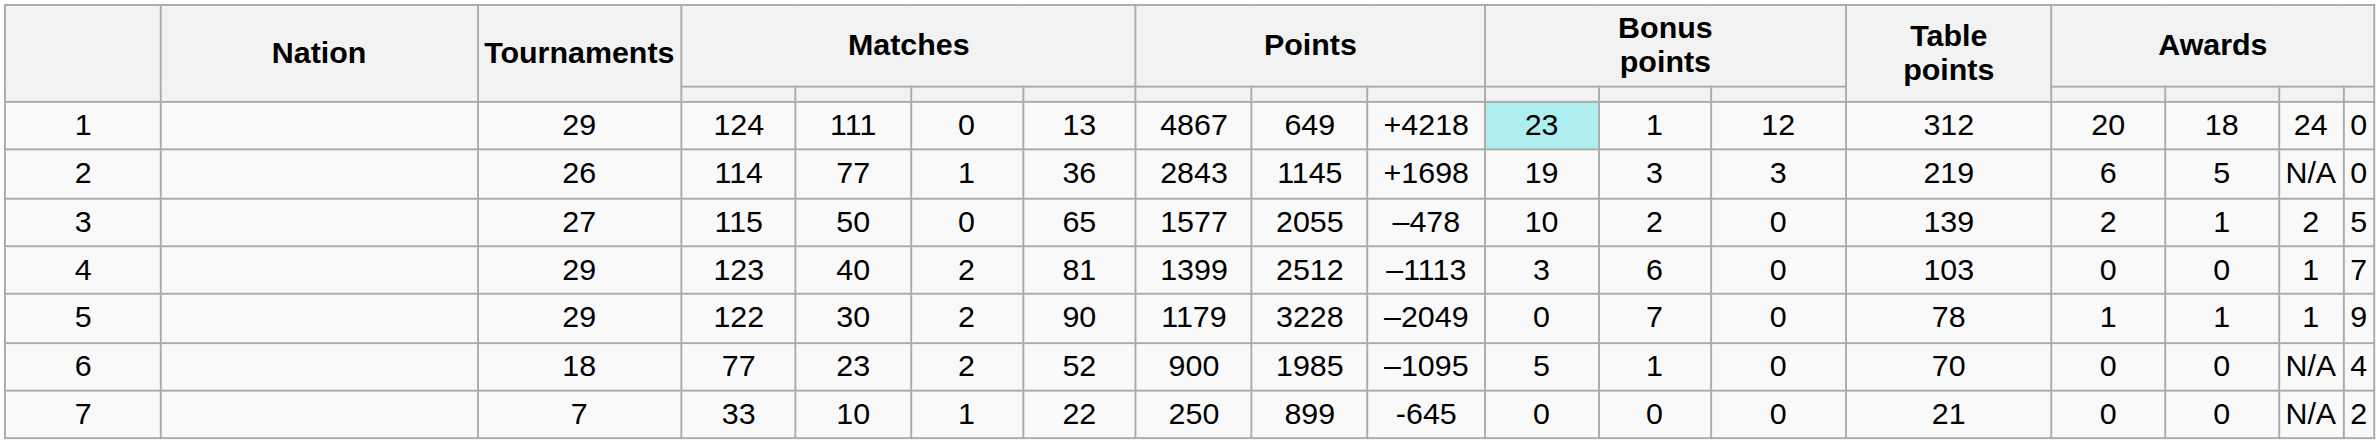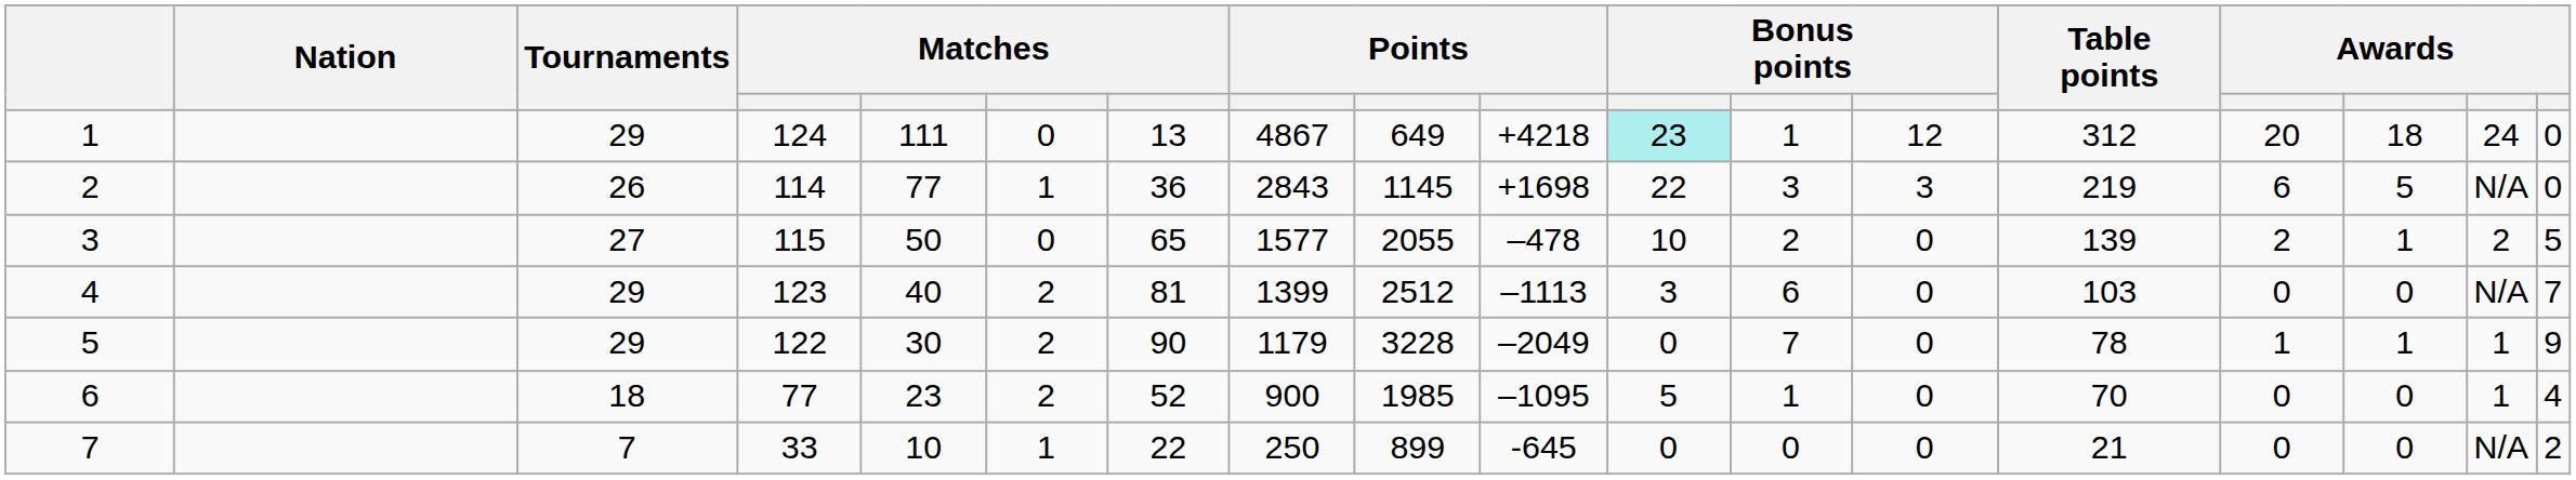row 4 | column 11: 19 -> 22
row 6 | column 17: 1 -> N/A
row 8 | column 17: N/A -> 1
